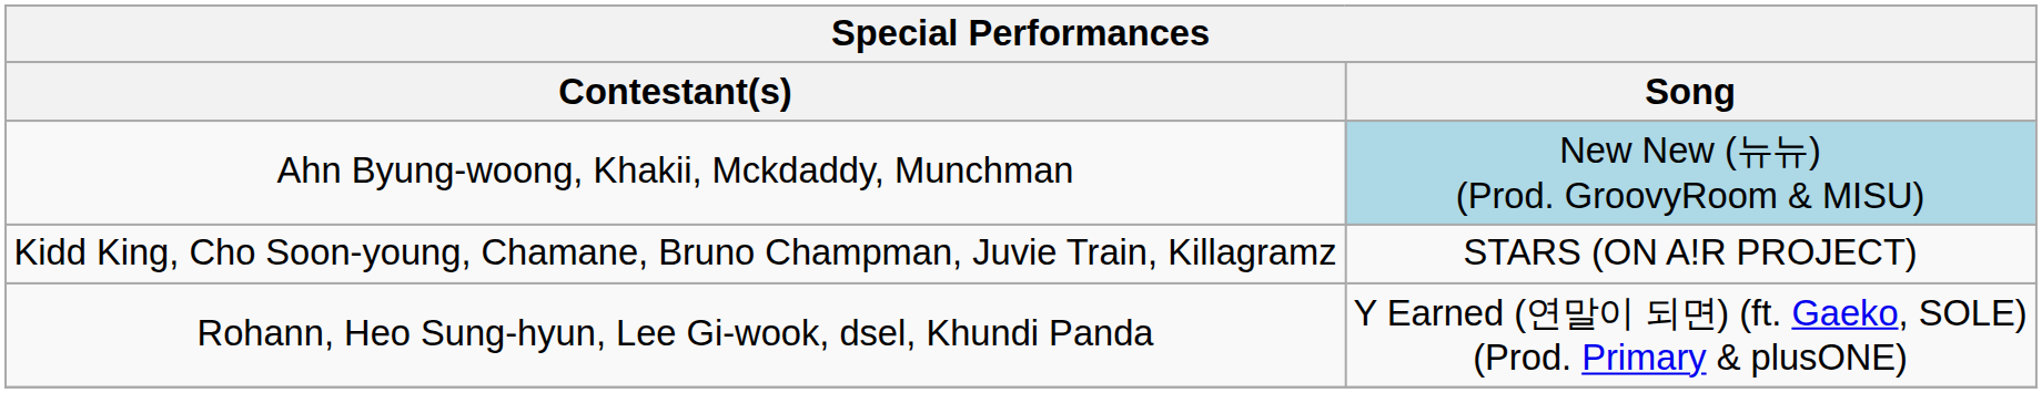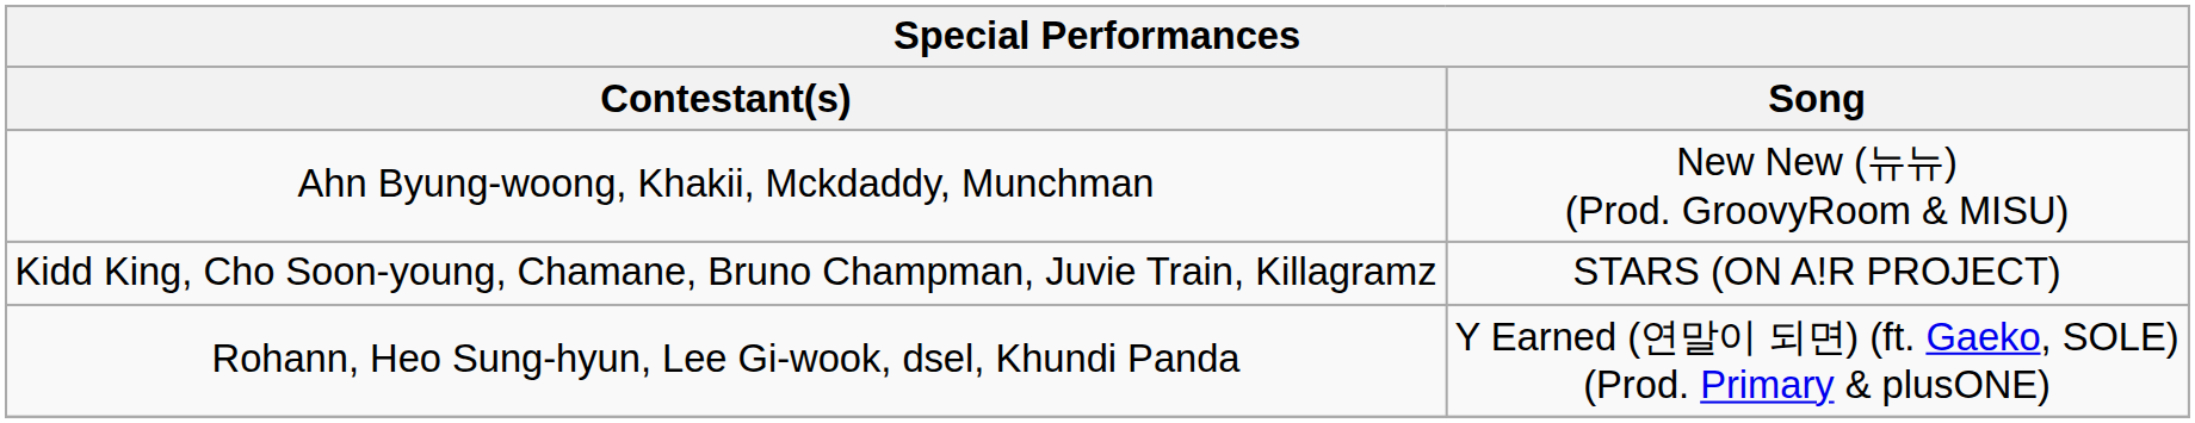Ahn Byung-woong, Khakii, Mckdaddy, Munchman | Song: lightblue background -> no background
